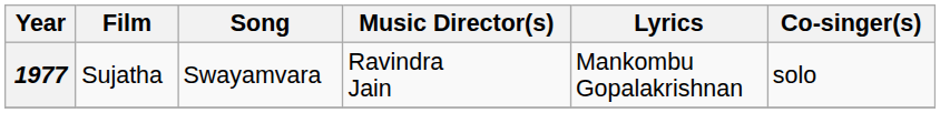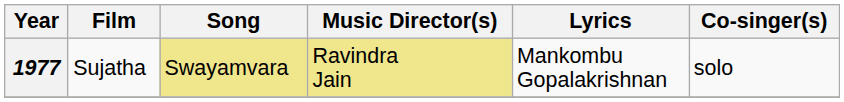1977 | Song: no background -> khaki background
1977 | Music Director(s): no background -> khaki background
